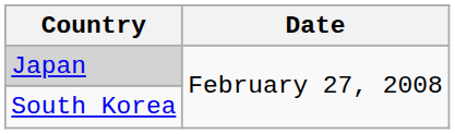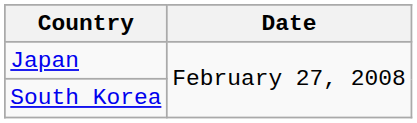Japan | Country: lightgrey background -> no background
